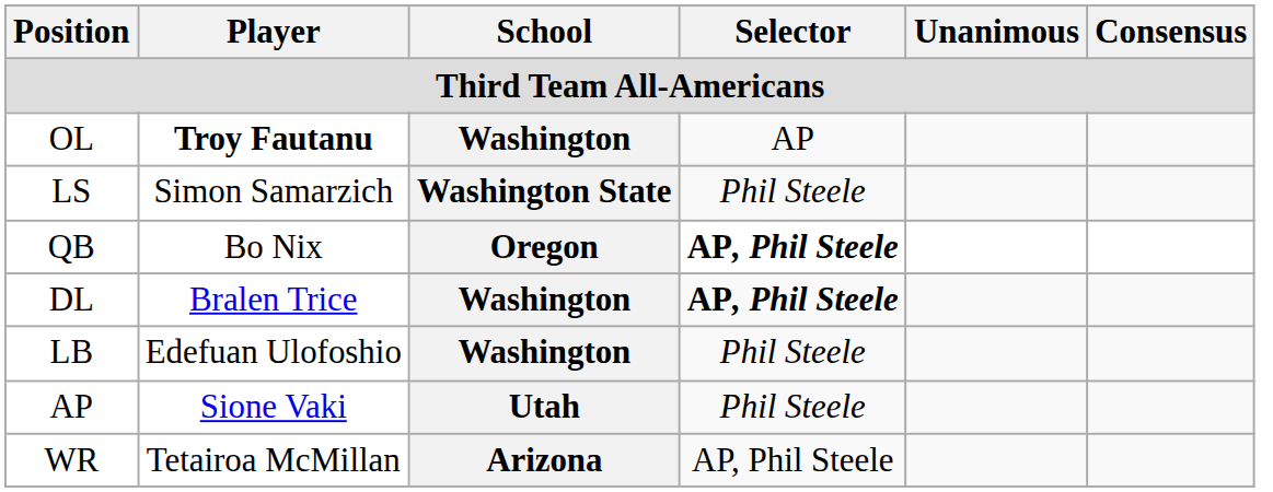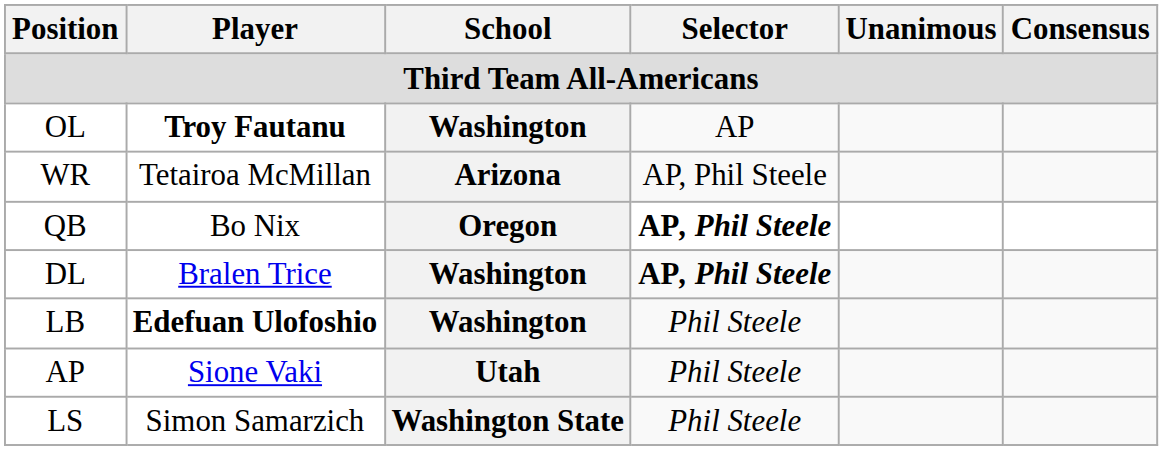rows swapped: WR <-> LS
LB | Player: normal -> bold
